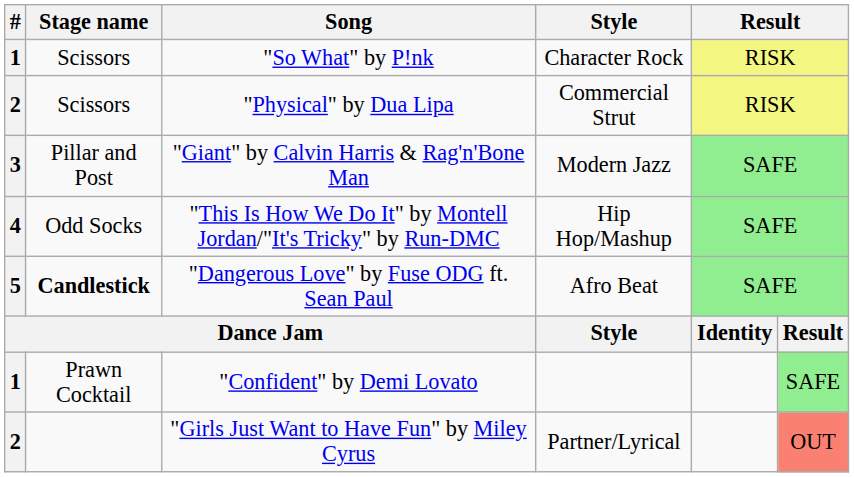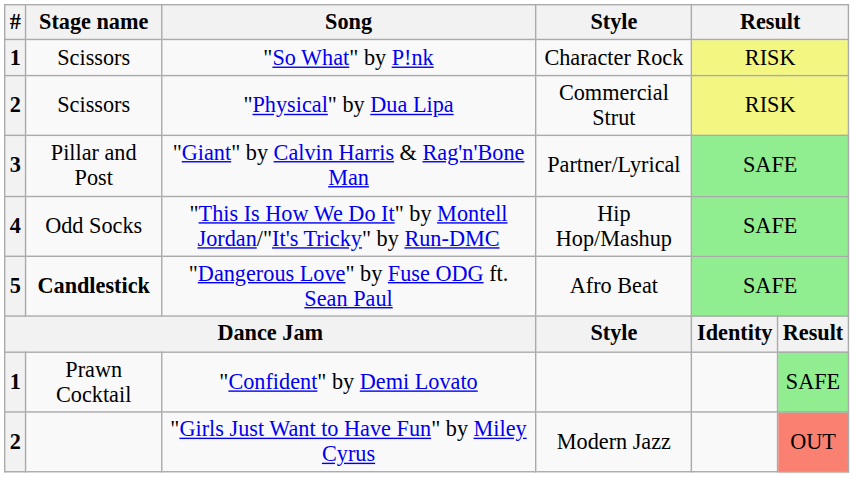"Giant" by Calvin Harris & Rag'n'Bone Man | Style: Modern Jazz -> Partner/Lyrical
"Girls Just Want to Have Fun" by Miley Cyrus | Style: Partner/Lyrical -> Modern Jazz
